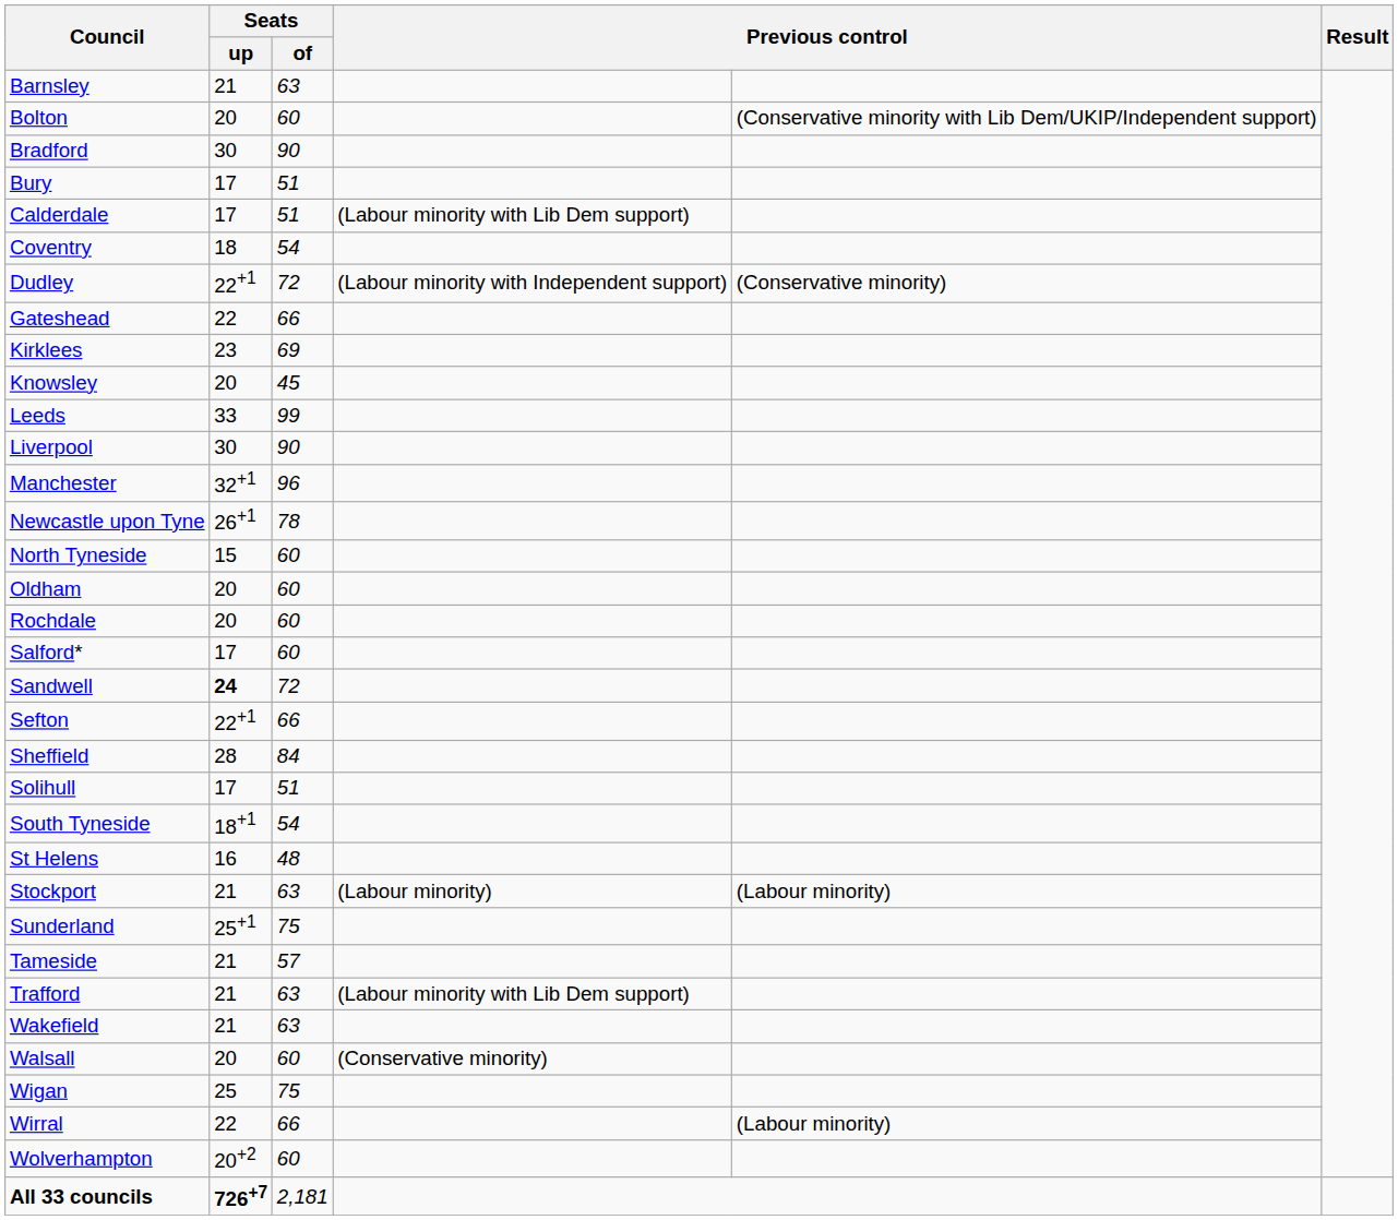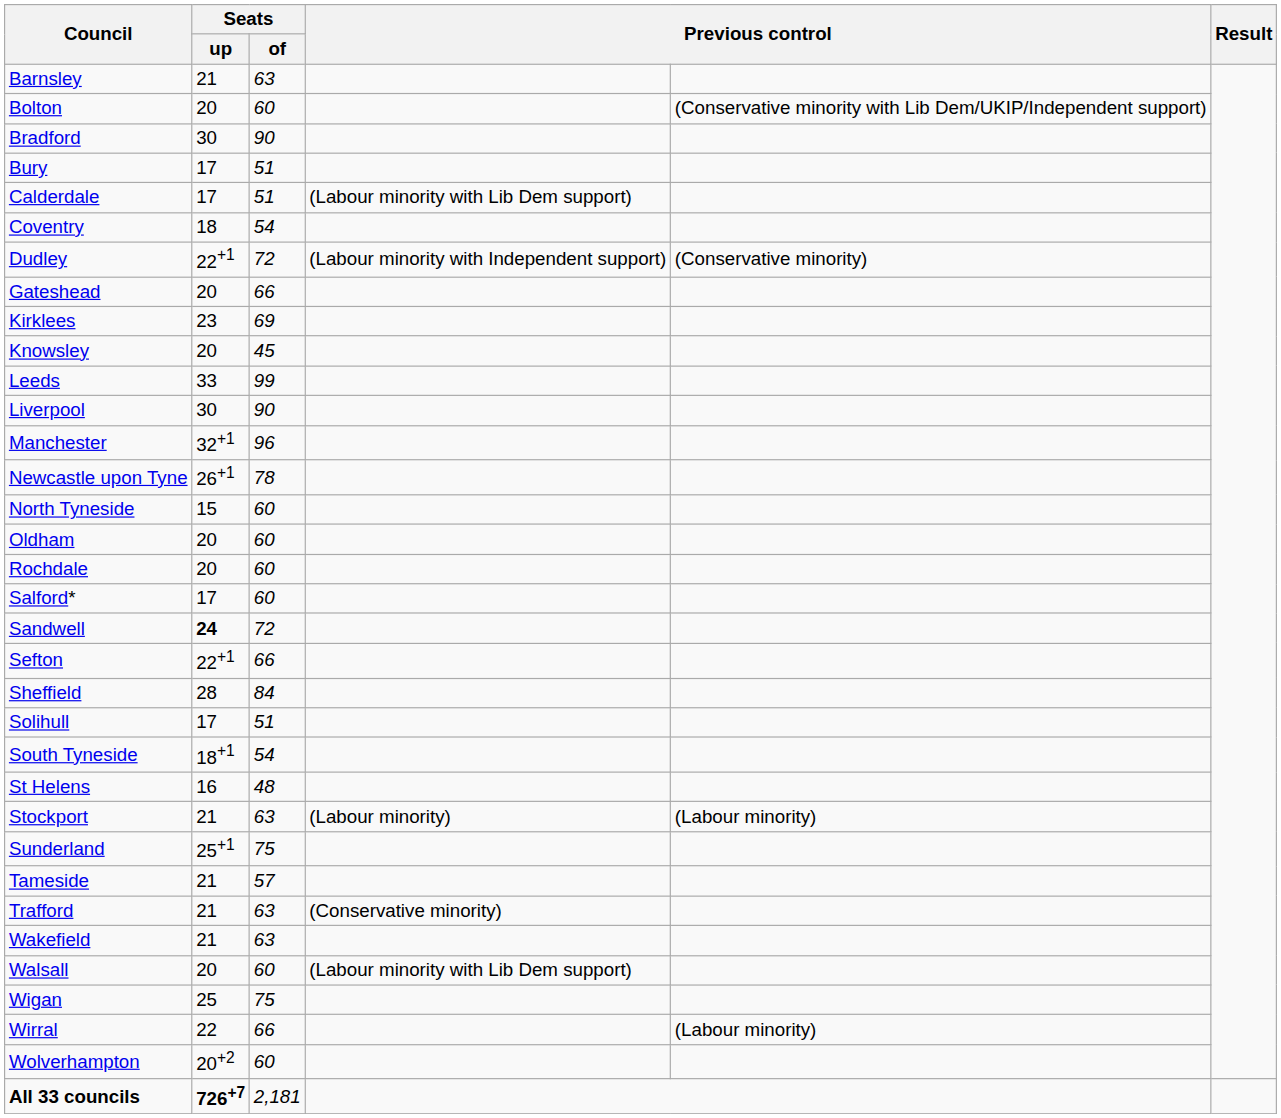Gateshead | Seats / up: 22 -> 20
Trafford | column 4: (Labour minority with Lib Dem support) -> (Conservative minority)
Walsall | column 4: (Conservative minority) -> (Labour minority with Lib Dem support)
